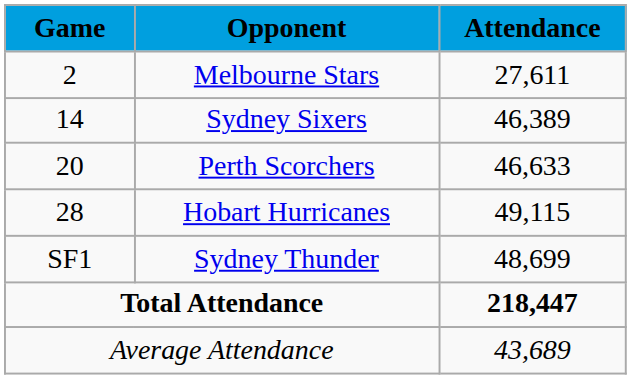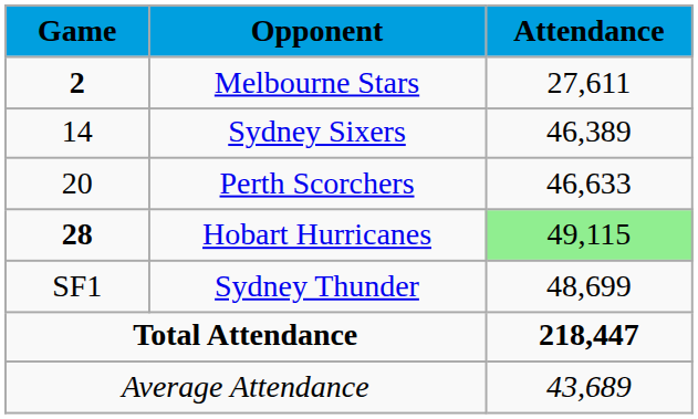Melbourne Stars | Game: normal -> bold
Hobart Hurricanes | Game: normal -> bold
Hobart Hurricanes | Attendance: no background -> lightgreen background
